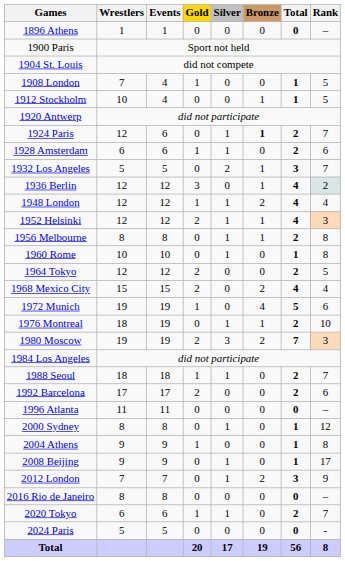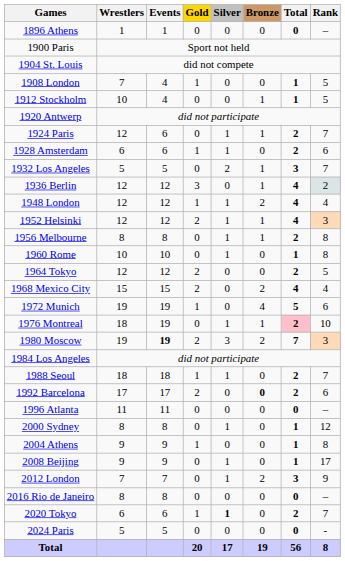1924 Paris | Bronze: bold -> normal
1976 Montreal | Total: no background -> pink background
1980 Moscow | Events: normal -> bold
1992 Barcelona | Bronze: normal -> bold
2020 Tokyo | Silver: normal -> bold
